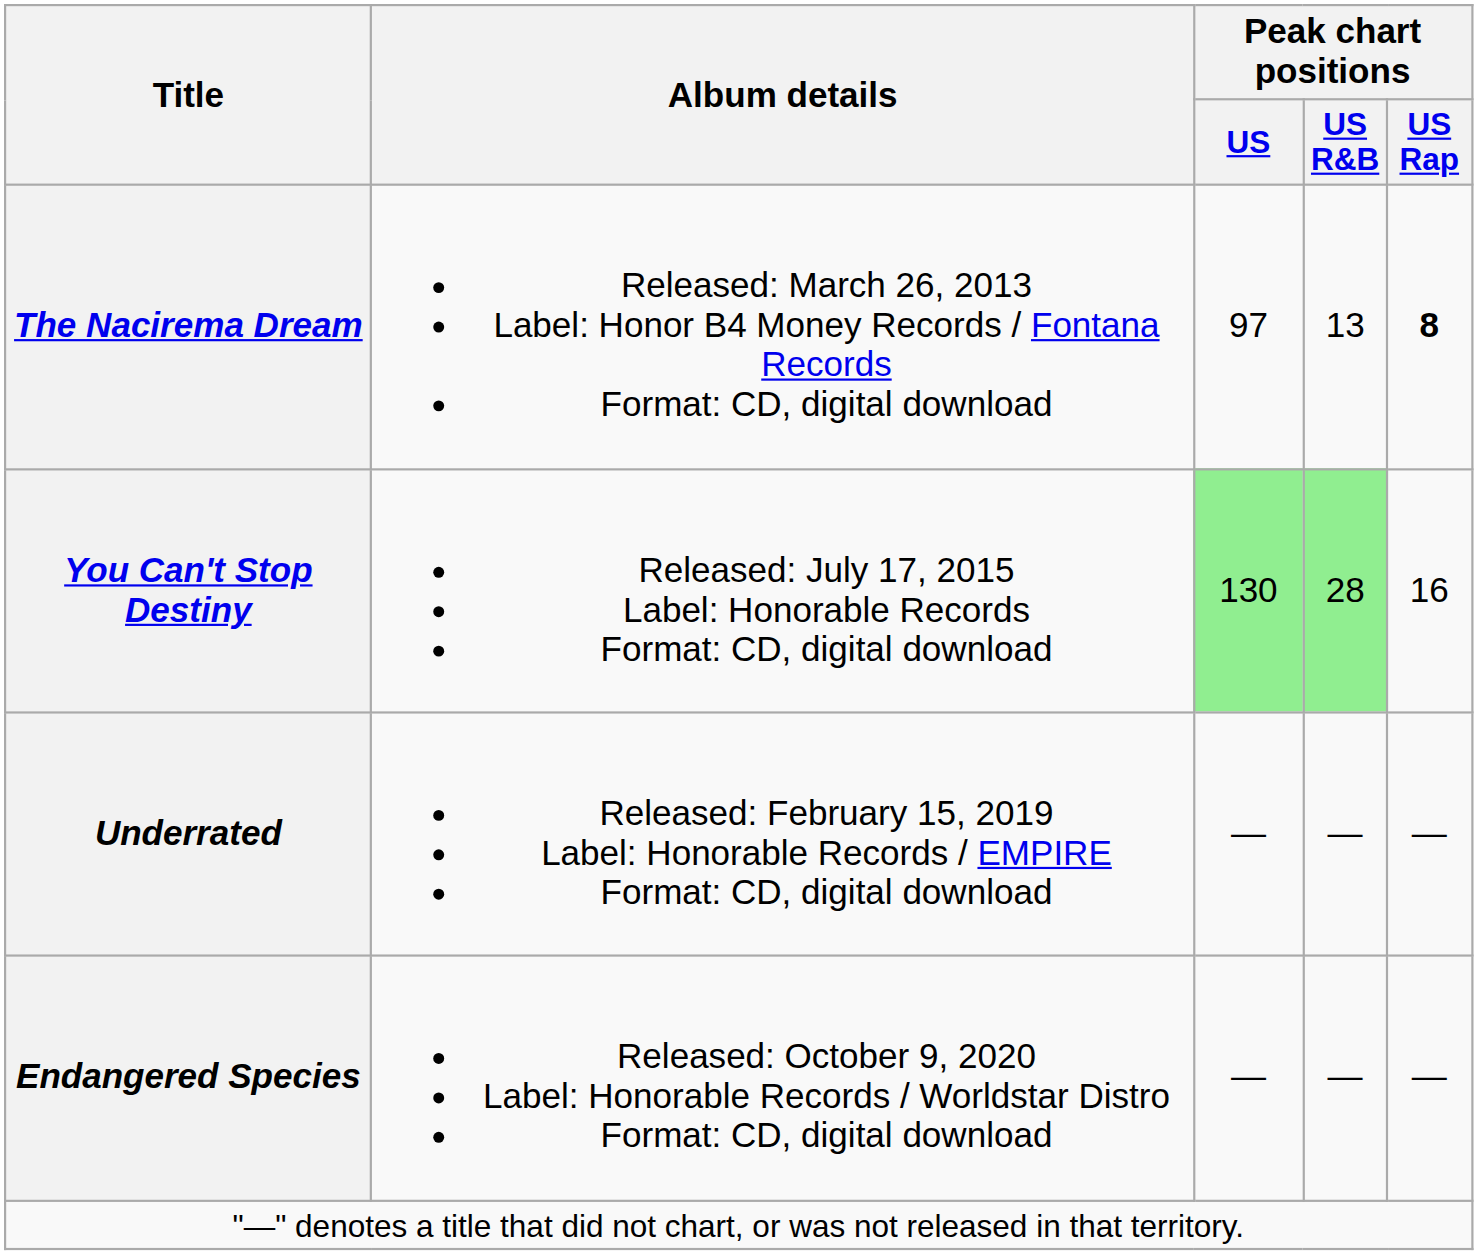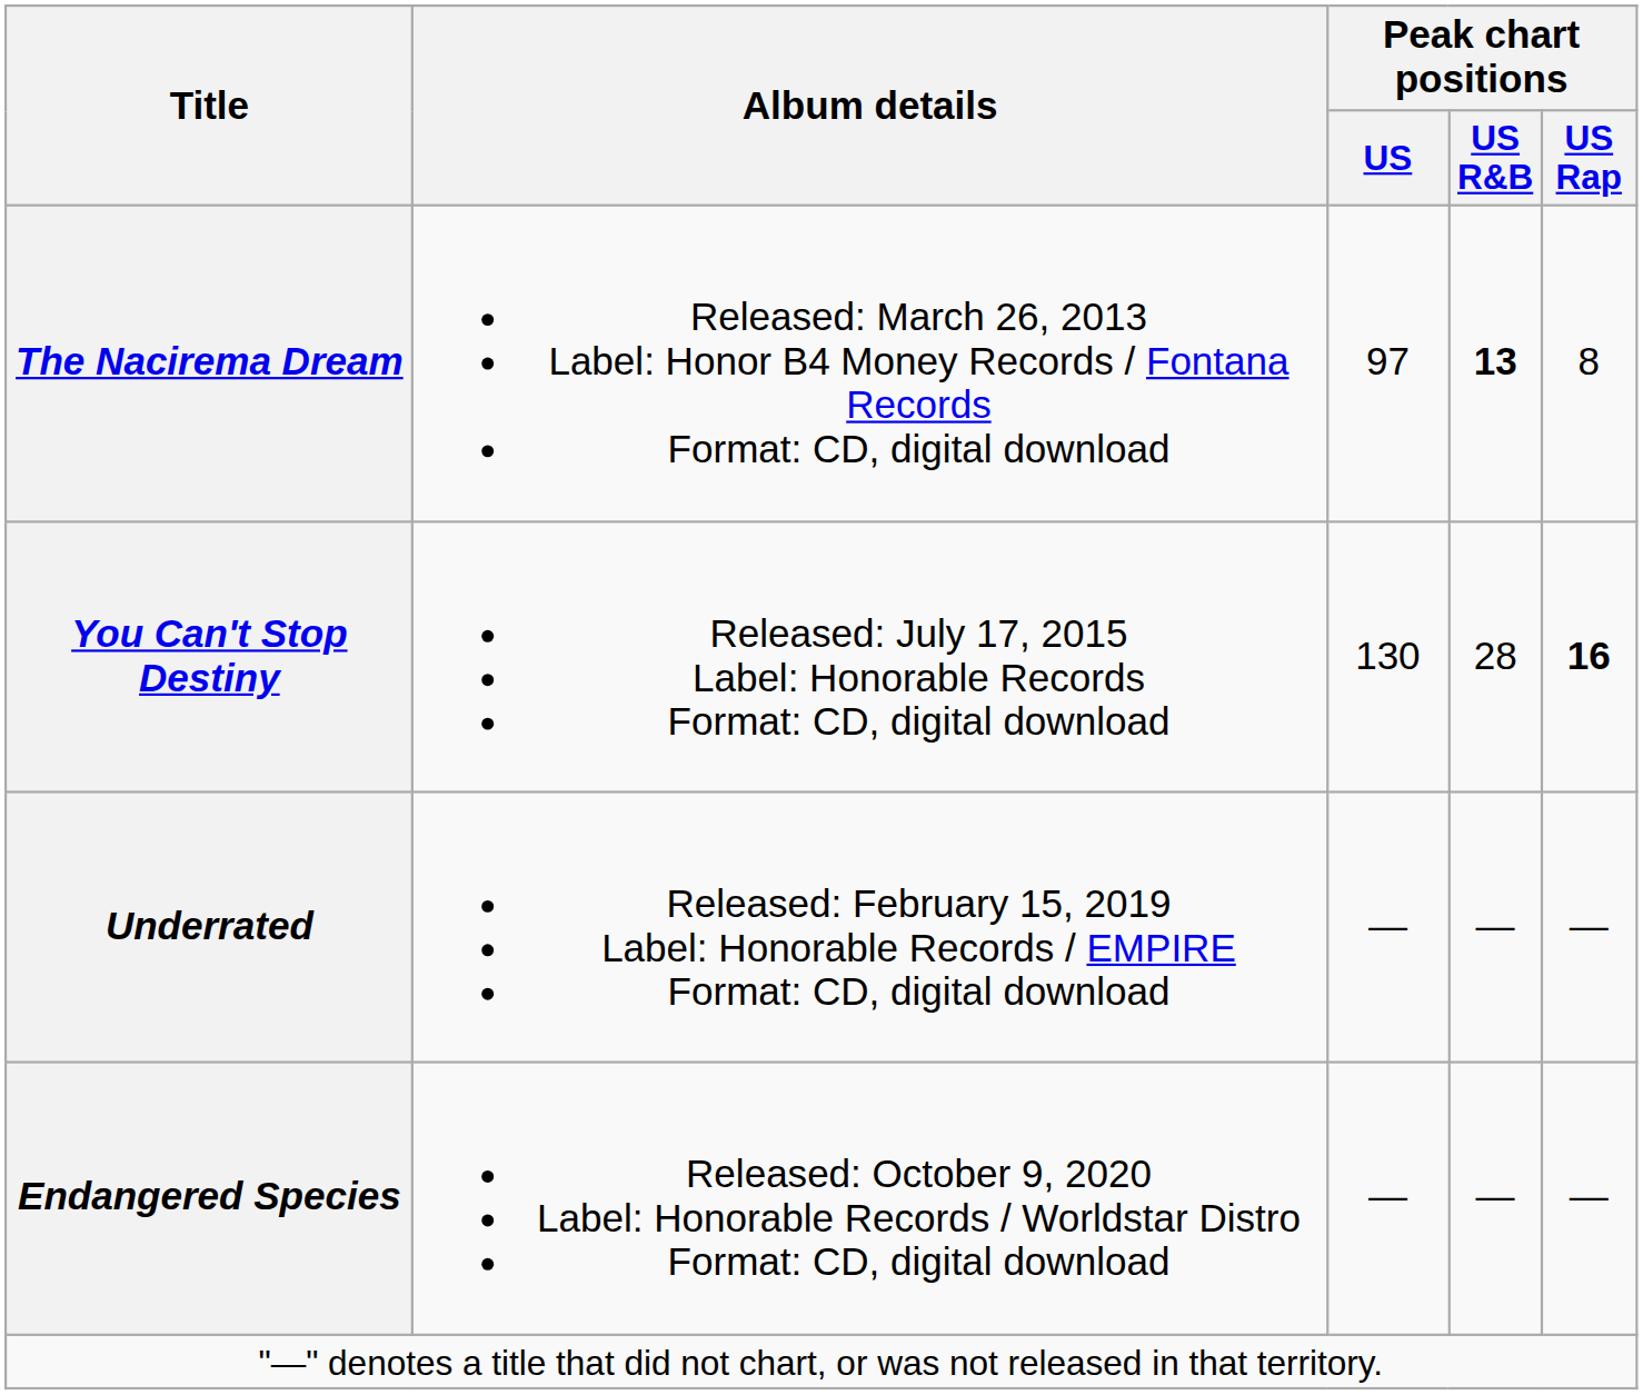The Nacirema Dream | Peak chart positions / US R&B: normal -> bold
The Nacirema Dream | Peak chart positions / US Rap: bold -> normal
You Can't Stop Destiny | Peak chart positions / US: lightgreen background -> no background
You Can't Stop Destiny | Peak chart positions / US R&B: lightgreen background -> no background
You Can't Stop Destiny | Peak chart positions / US Rap: normal -> bold
